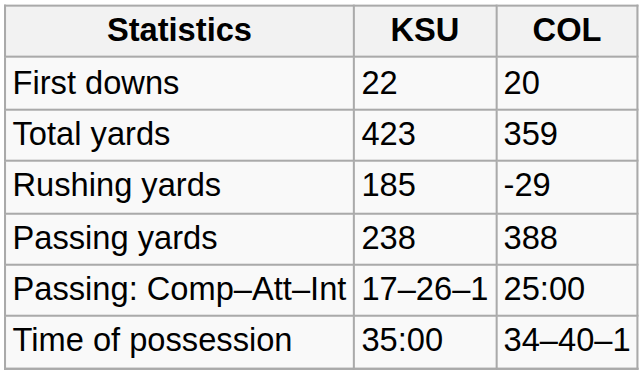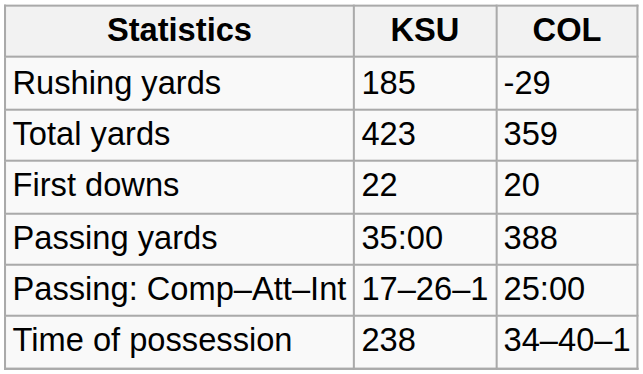rows swapped: First downs <-> Rushing yards
Passing yards | KSU: 238 -> 35:00
Time of possession | KSU: 35:00 -> 238
